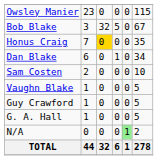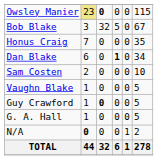Owsley Manier | column 2: no background -> khaki background
Owsley Manier | column 3: normal -> bold
Honus Craig | column 3: gold background -> no background
Dan Blake | column 4: normal -> bold
Guy Crawford | column 3: normal -> bold
N/A | column 2: normal -> bold
N/A | column 5: lightgreen background -> no background
